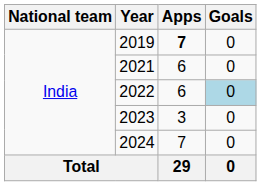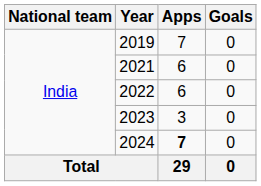2019 | Apps: bold -> normal
2022 | Goals: lightblue background -> no background
2024 | Apps: normal -> bold
